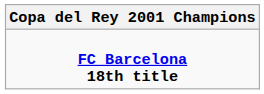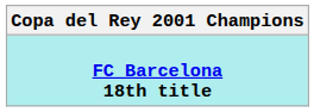row 2 | column 1: no background -> paleturquoise background
